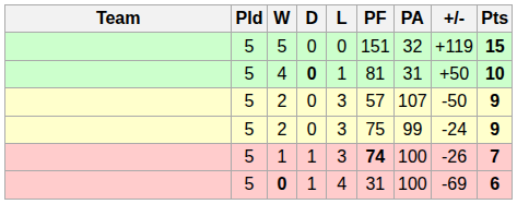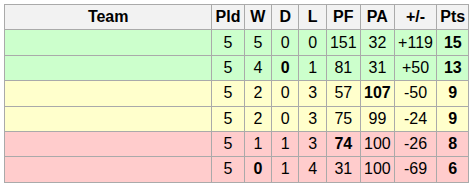row 3 | Pts: 10 -> 13
row 4 | PA: normal -> bold
row 6 | Pts: 7 -> 8
